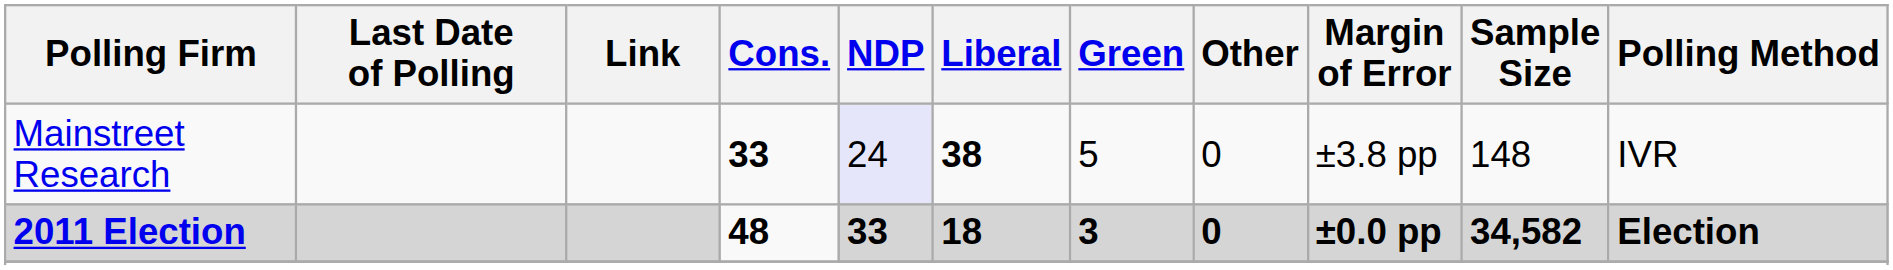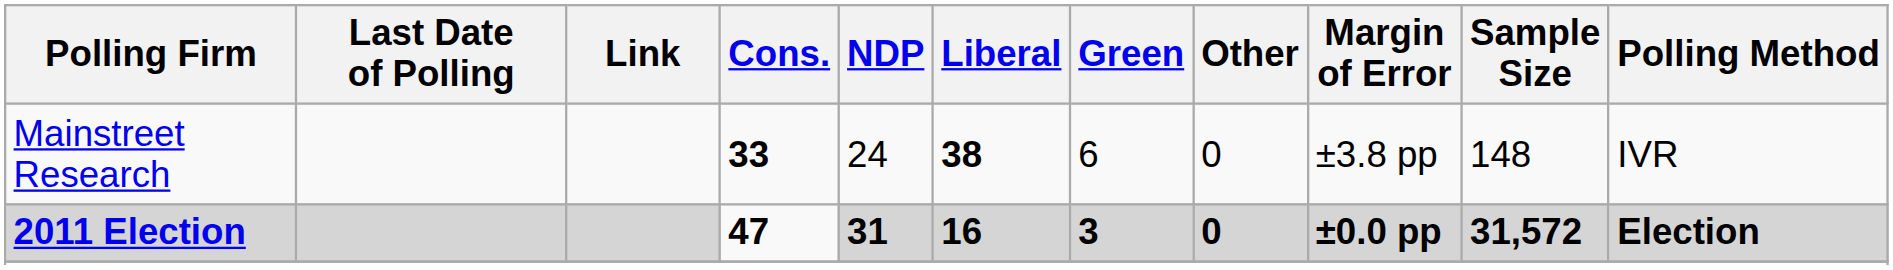Mainstreet Research | NDP: lavender background -> no background
Mainstreet Research | Green: 5 -> 6
2011 Election | Cons.: 48 -> 47
2011 Election | NDP: 33 -> 31
2011 Election | Liberal: 18 -> 16
2011 Election | Sample Size: 34,582 -> 31,572
